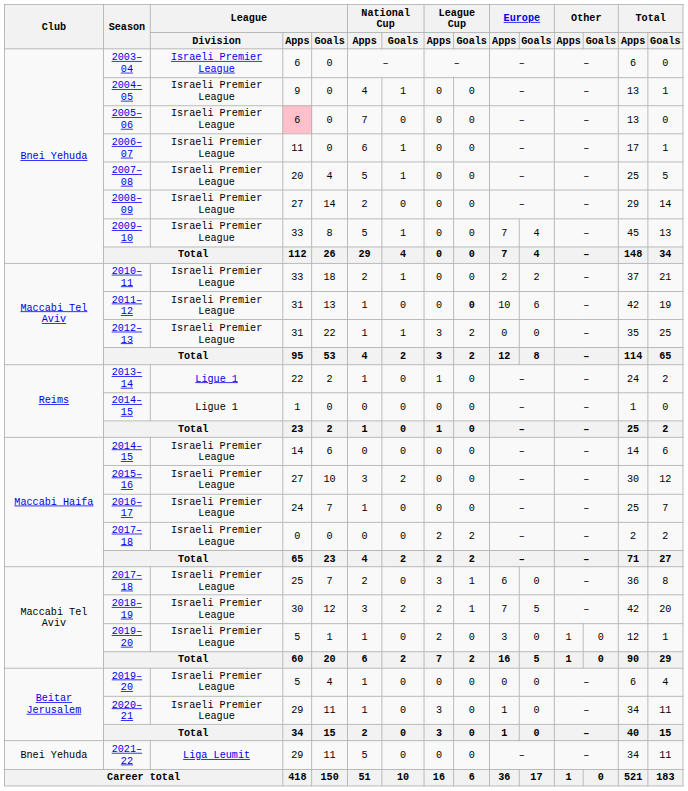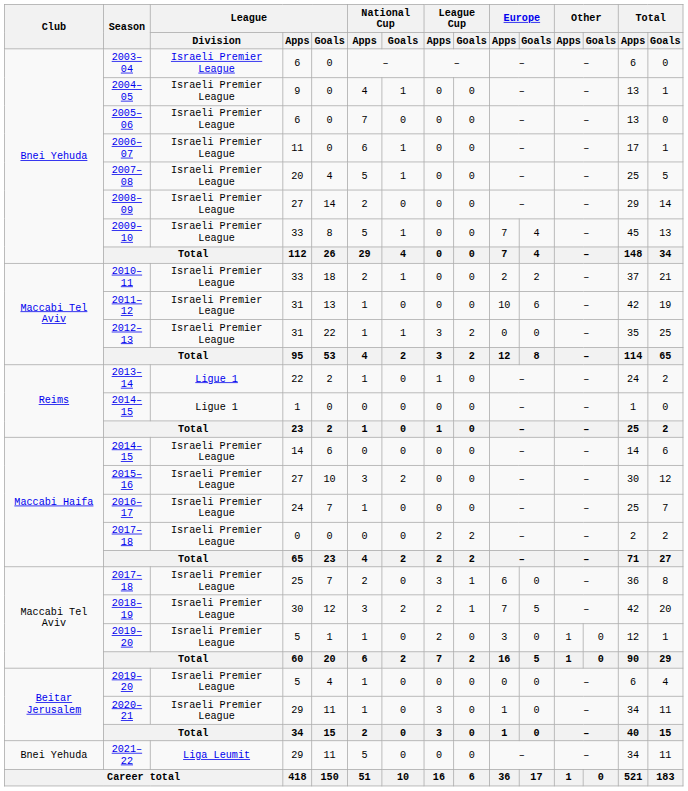2005–06 | League / Apps: pink background -> no background
2011–12 | League Cup / Goals: bold -> normal
